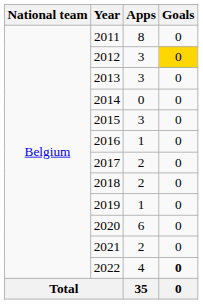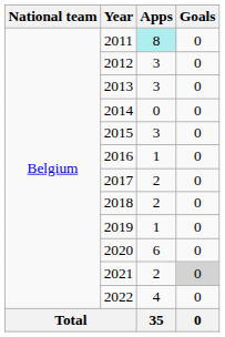2011 | Apps: no background -> paleturquoise background
2012 | Goals: gold background -> no background
2021 | Goals: no background -> lightgrey background
2022 | Goals: bold -> normal
